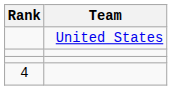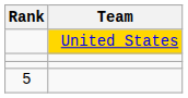row 2 | Team: no background -> gold background
row 5 | Rank: 4 -> 5
